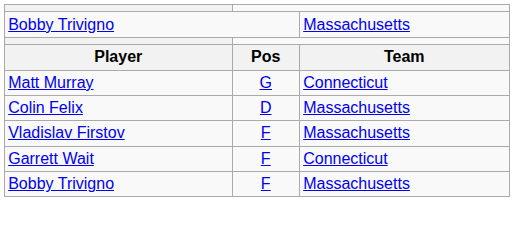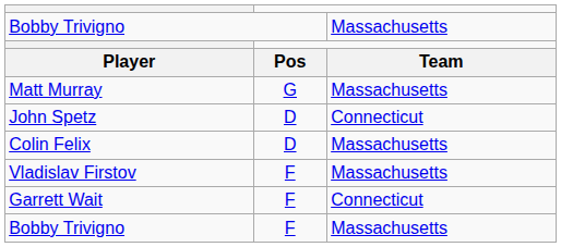Matt Murray | column 3: Connecticut -> Massachusetts
+ row: John Spetz | D | Connecticut
